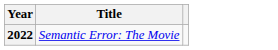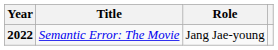+ column: Role | Jang Jae-young
